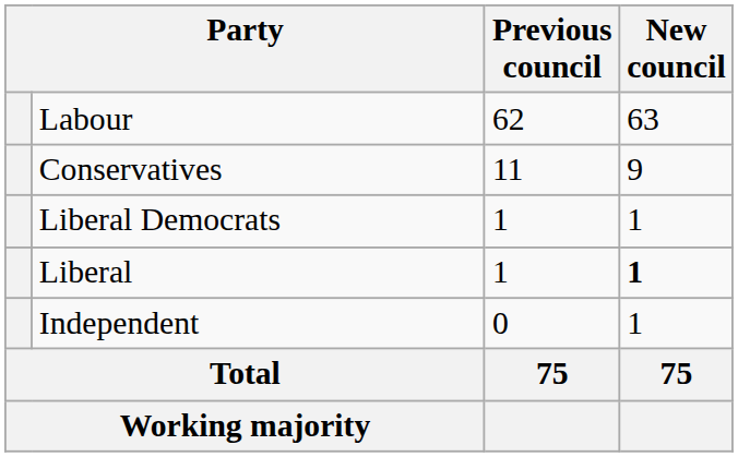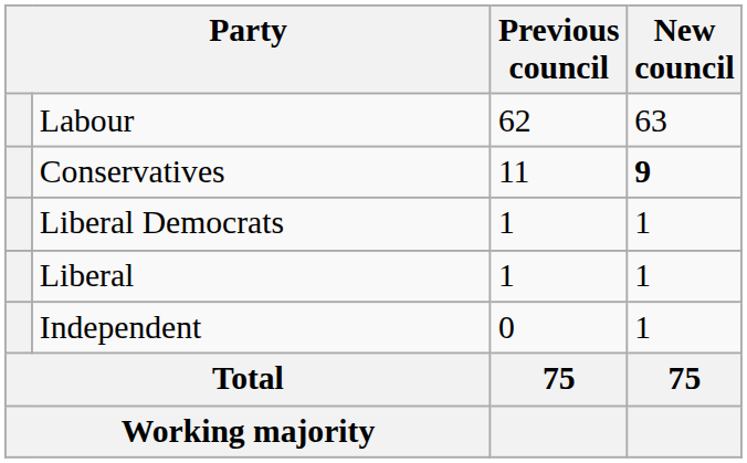Conservatives | New council: normal -> bold
Liberal | New council: bold -> normal
